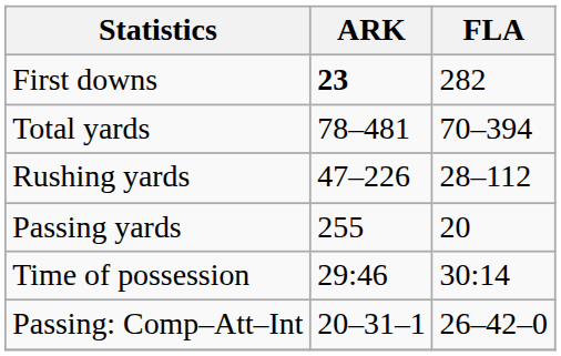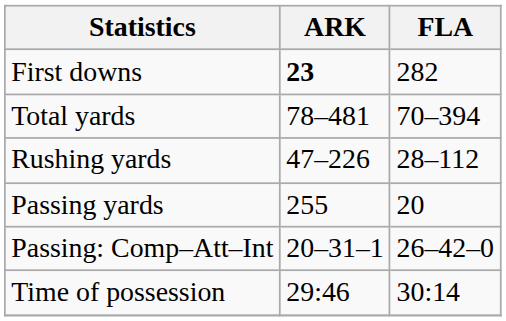rows swapped: Passing: Comp–Att–Int <-> Time of possession
